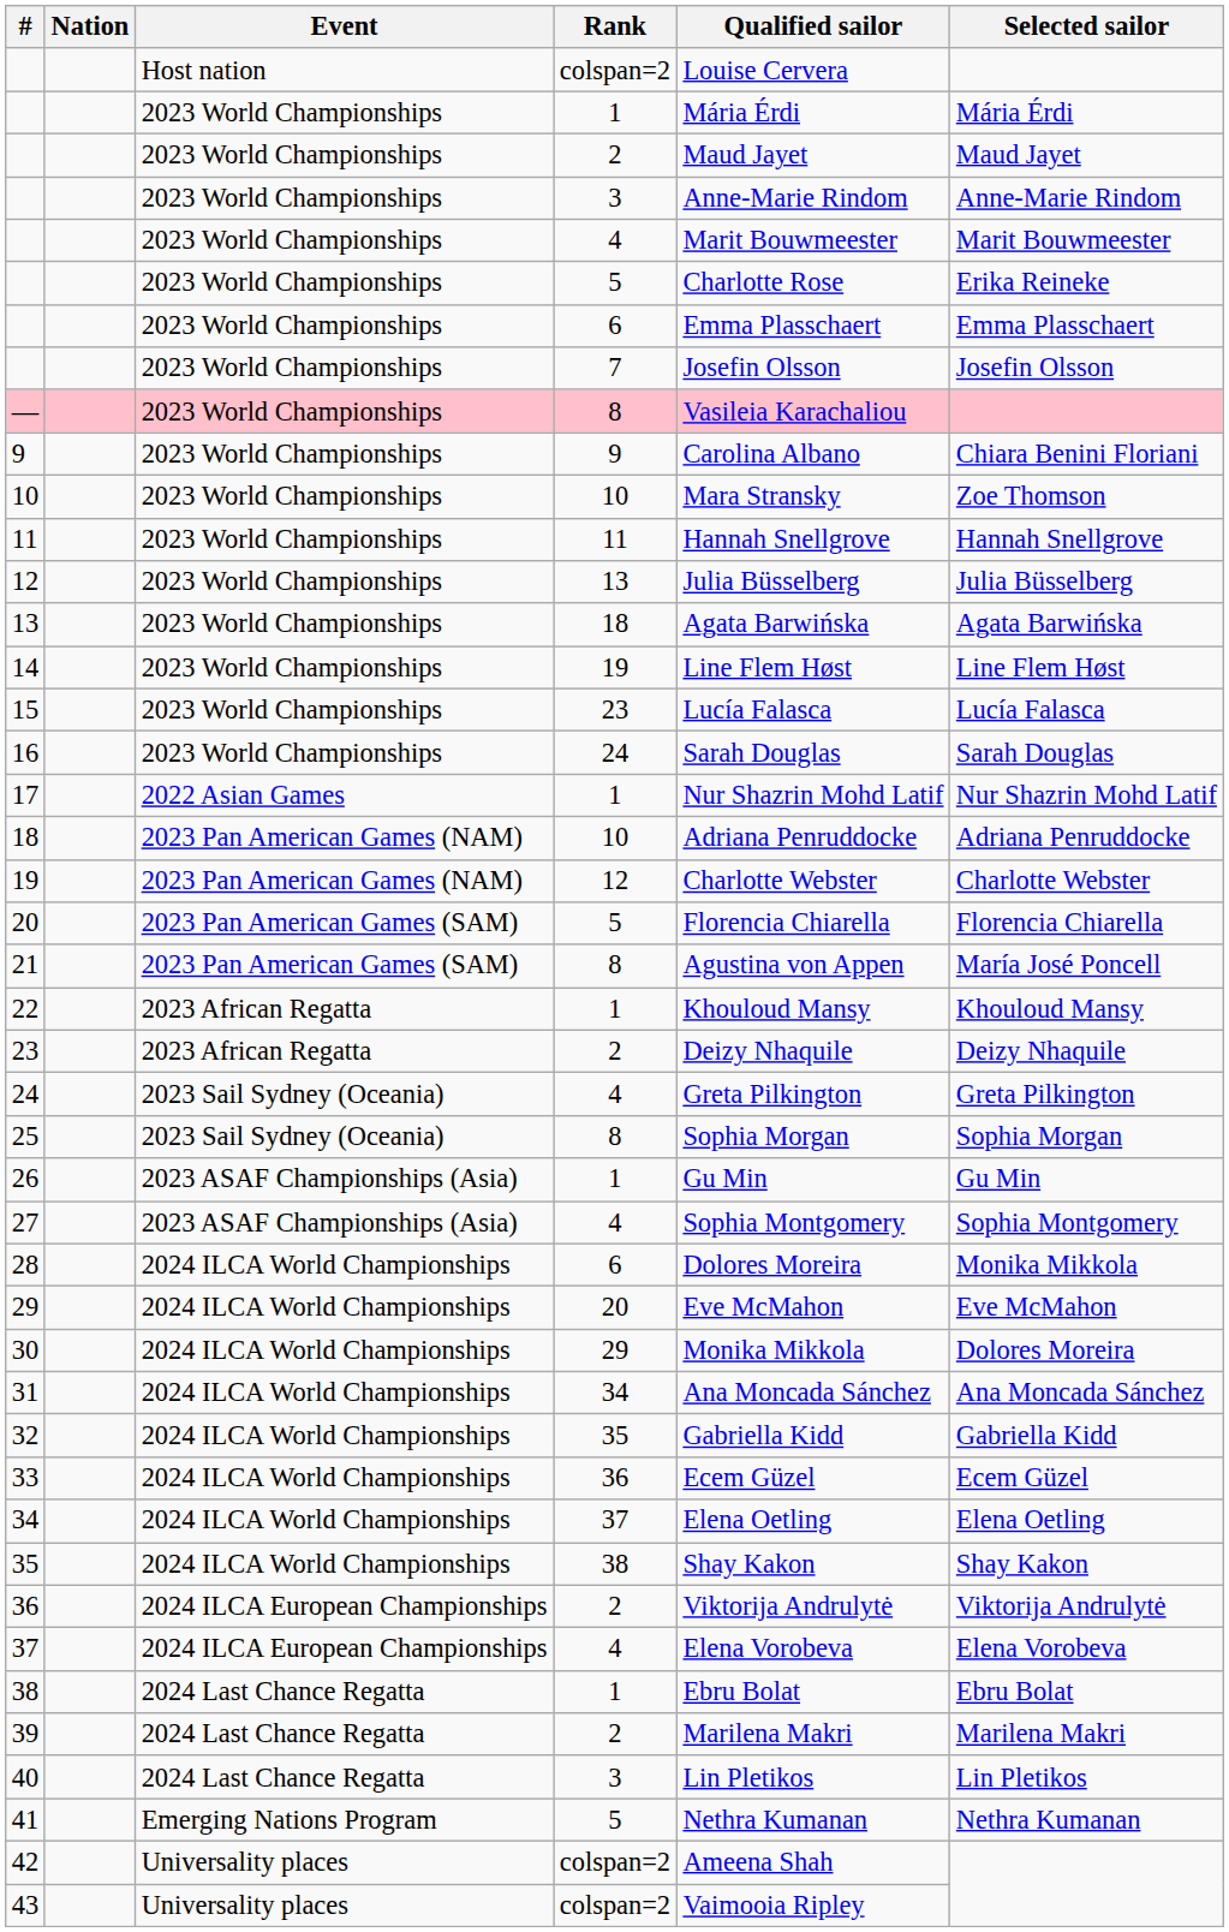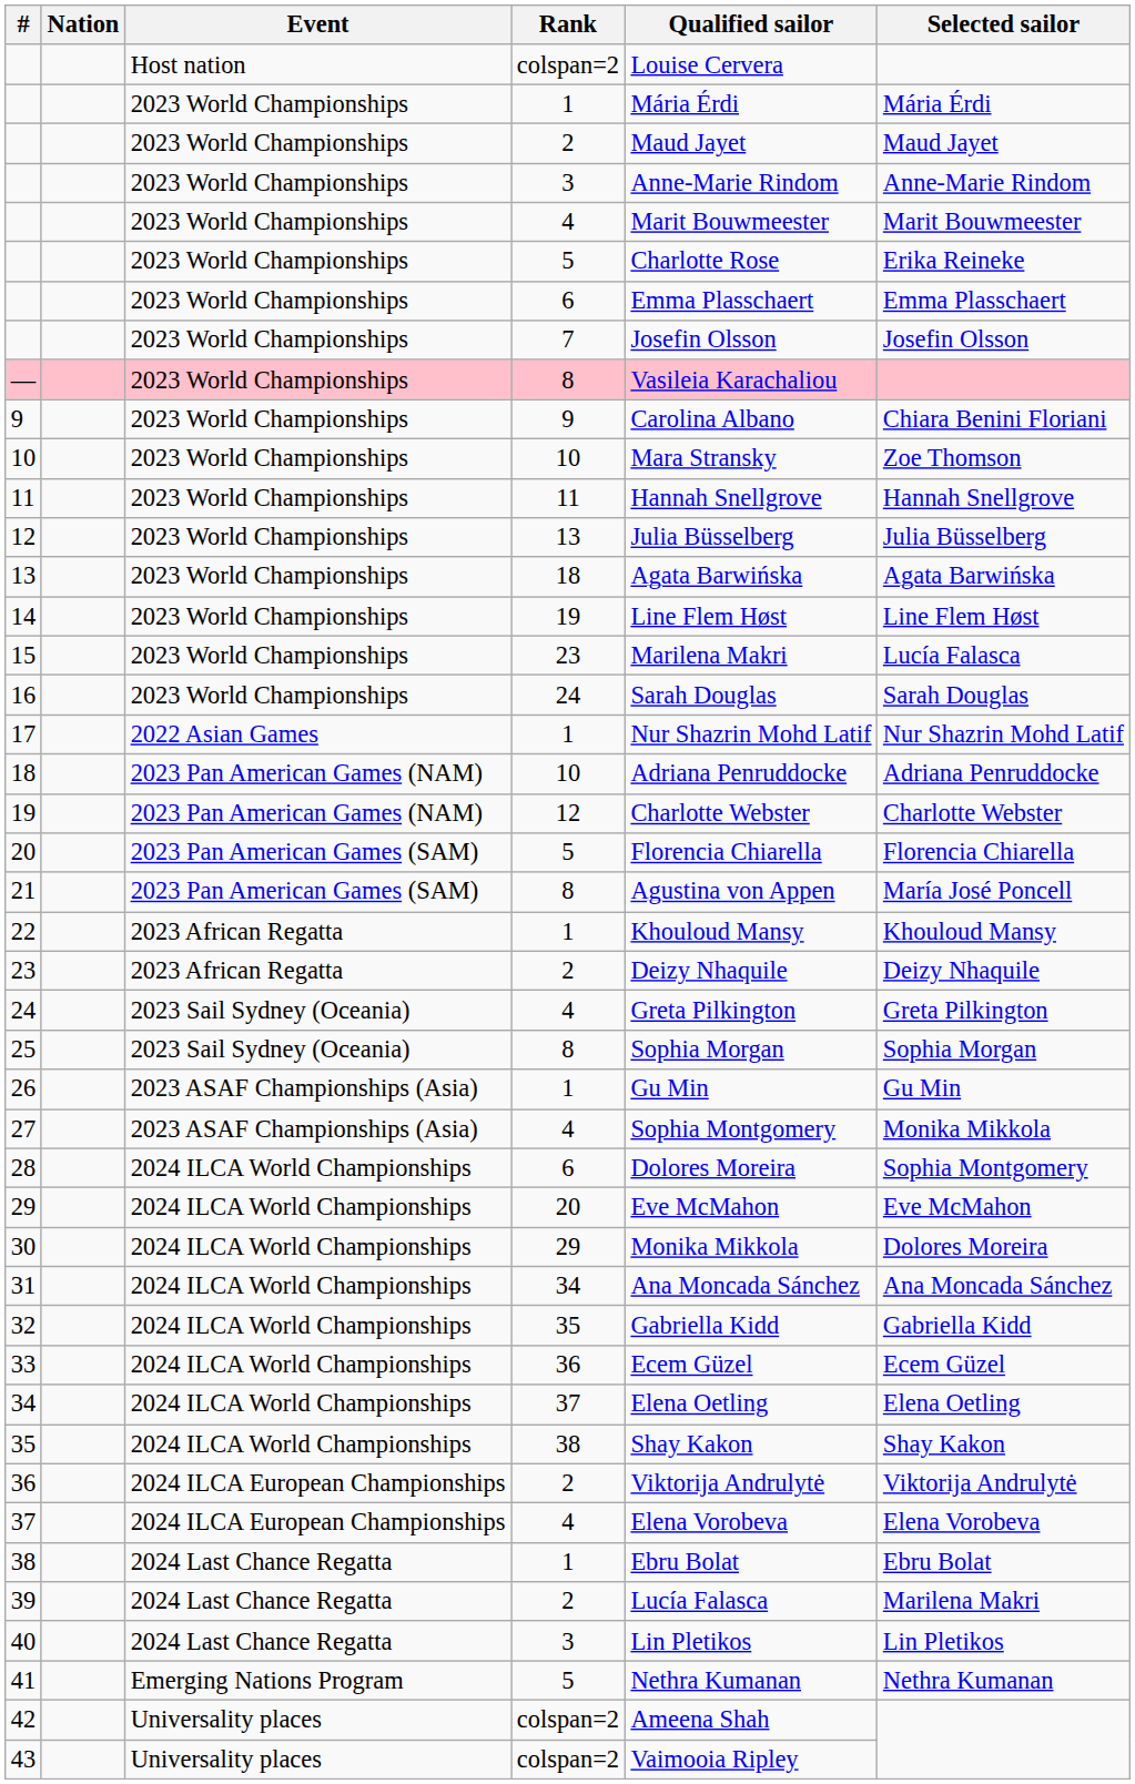15 | Qualified sailor: Lucía Falasca -> Marilena Makri
27 | Selected sailor: Sophia Montgomery -> Monika Mikkola
28 | Selected sailor: Monika Mikkola -> Sophia Montgomery
39 | Qualified sailor: Marilena Makri -> Lucía Falasca
